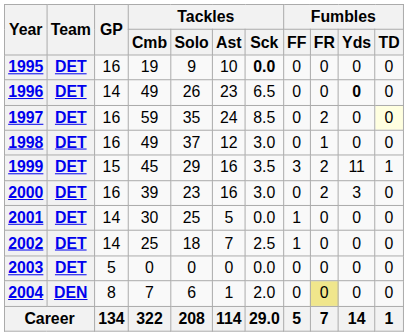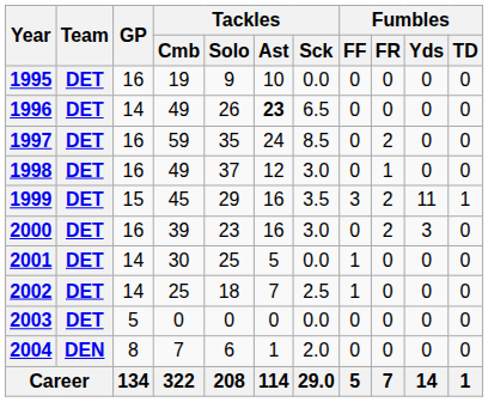1995 | Tackles / Sck: bold -> normal
1996 | Tackles / Ast: normal -> bold
1996 | Fumbles / Yds: bold -> normal
1997 | Fumbles / TD: lightyellow background -> no background
2004 | Fumbles / FR: khaki background -> no background
